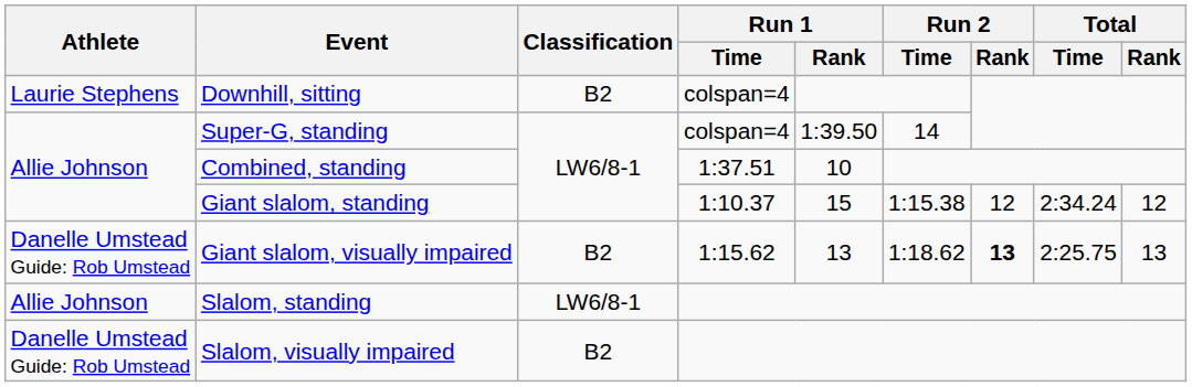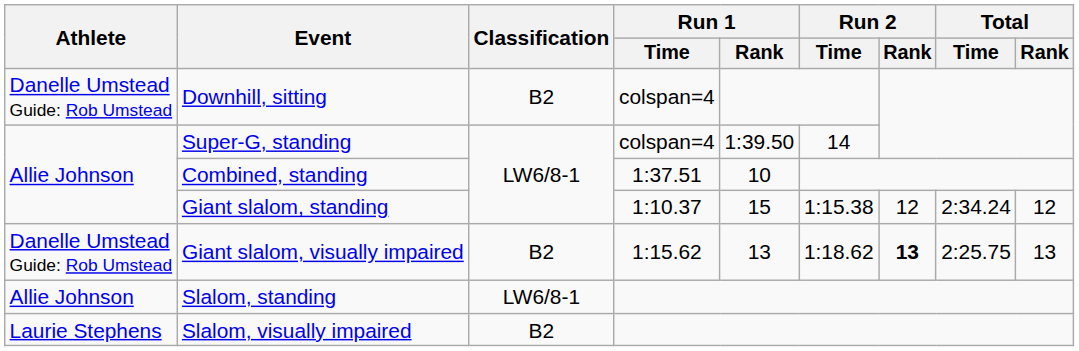Downhill, sitting | Athlete: Laurie Stephens -> Danelle Umstead Guide: Rob Umstead
Slalom, visually impaired | Athlete: Danelle Umstead Guide: Rob Umstead -> Laurie Stephens
